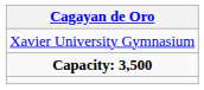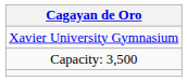Capacity: 3,500 | column 1: bold -> normal
